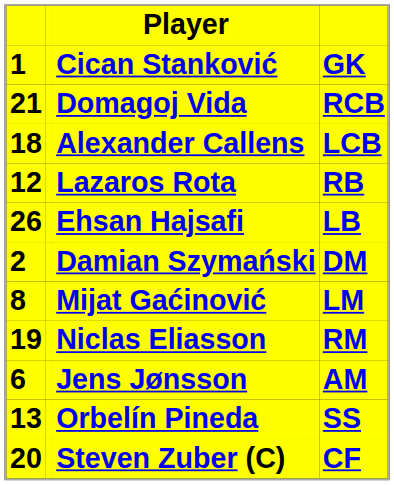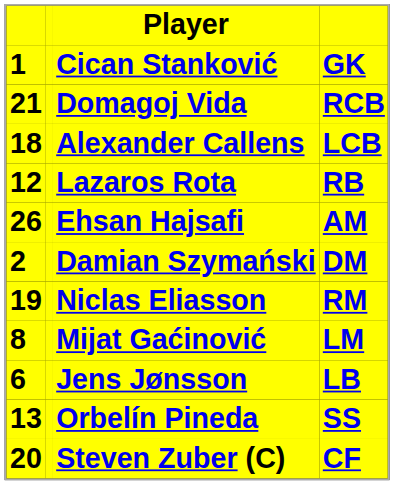Ehsan Hajsafi | column 3: LB -> AM
rows swapped: Niclas Eliasson <-> Mijat Gaćinović
Jens Jønsson | column 3: AM -> LB
